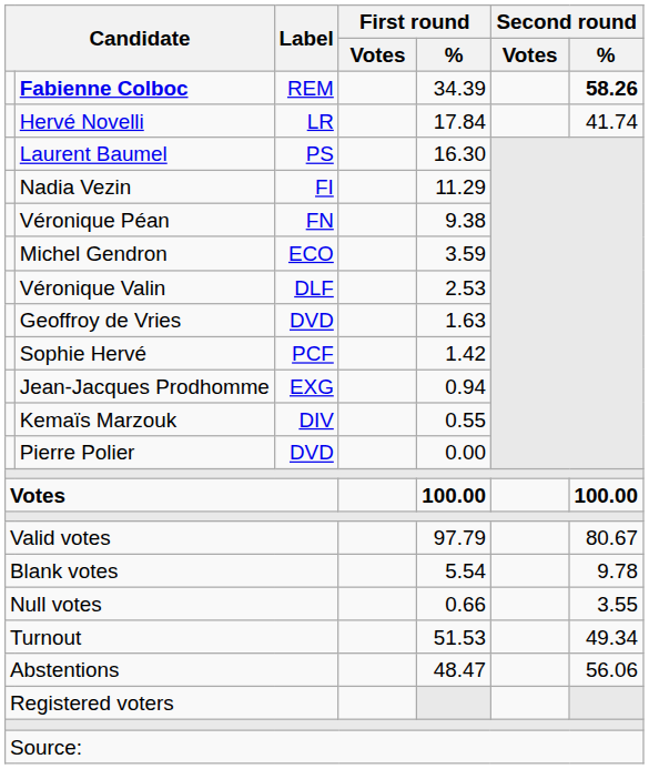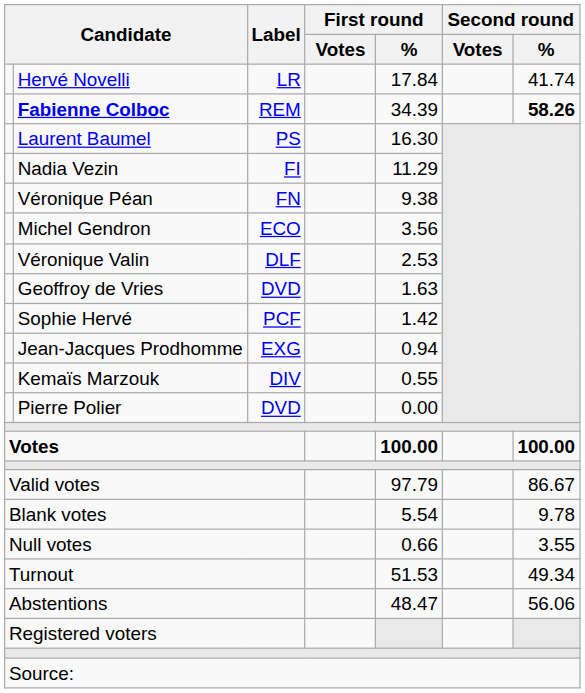rows swapped: Fabienne Colboc <-> Hervé Novelli
Michel Gendron | First round / %: 3.59 -> 3.56
Valid votes | Second round / %: 80.67 -> 86.67
